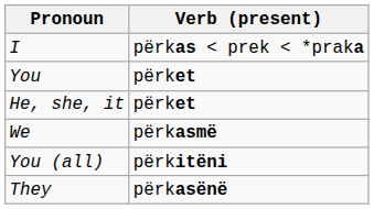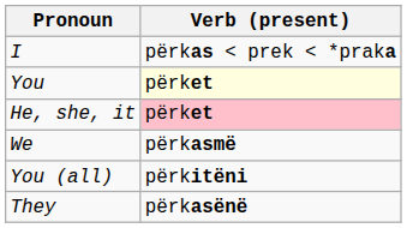You | Verb (present): no background -> lightyellow background
He, she, it | Verb (present): no background -> pink background
